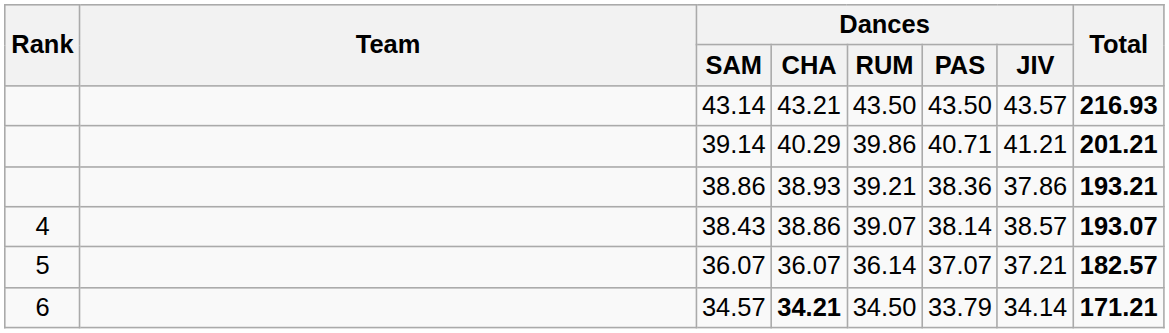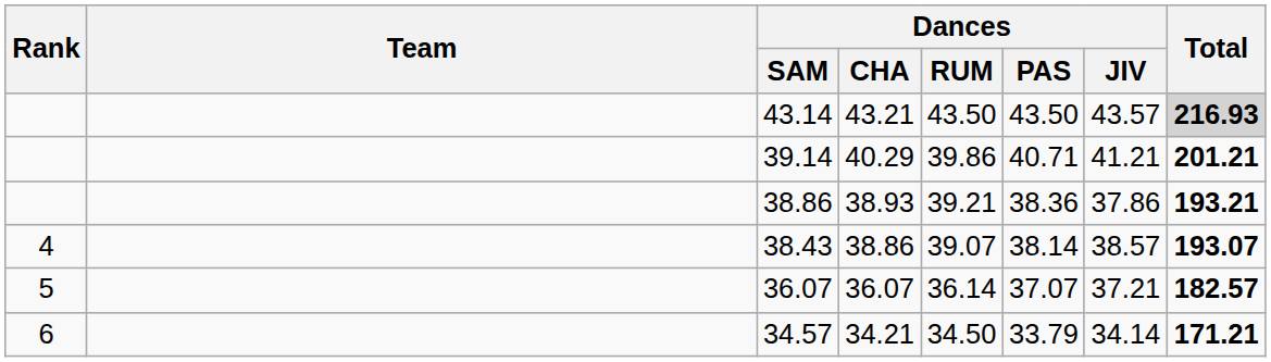43.14 | Total: no background -> lightgrey background
34.57 | Dances / CHA: bold -> normal
